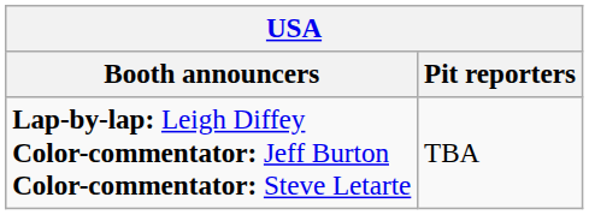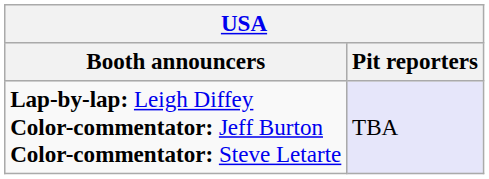row 3 | Pit reporters: no background -> lavender background
